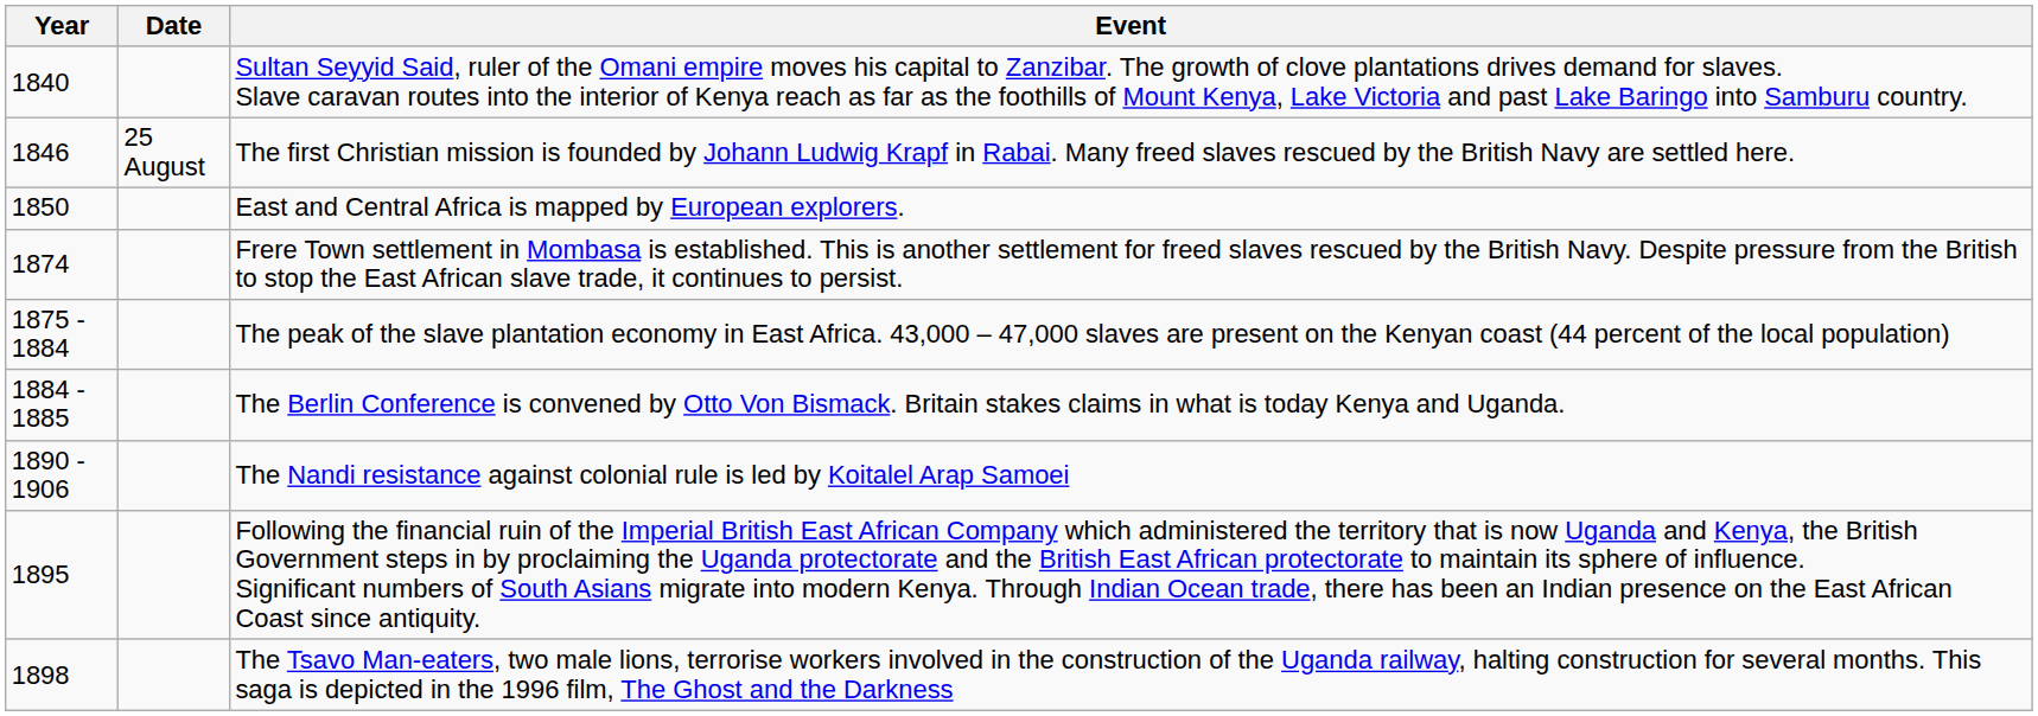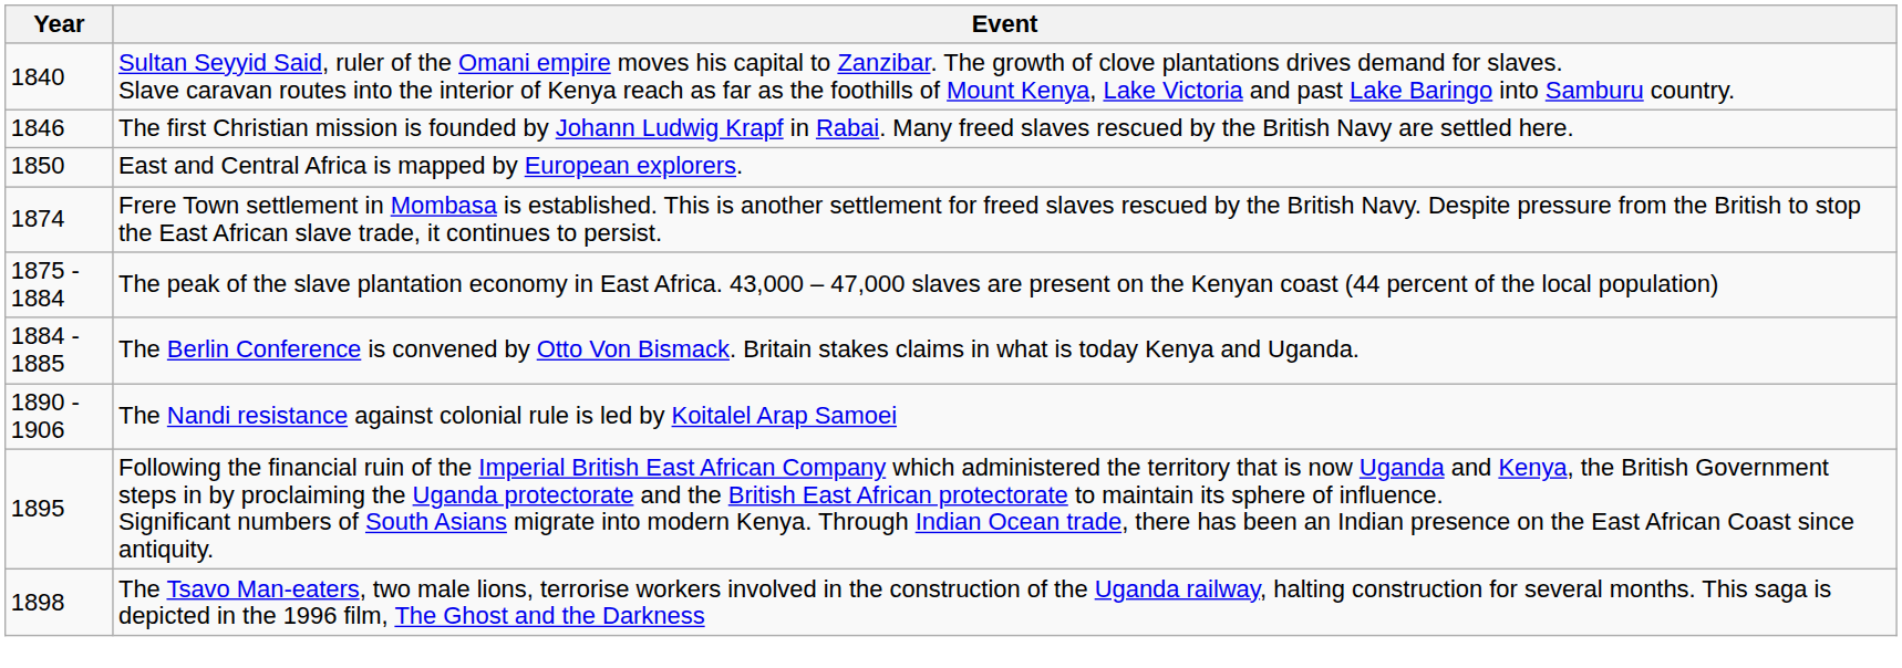- column: Date | 25 August
